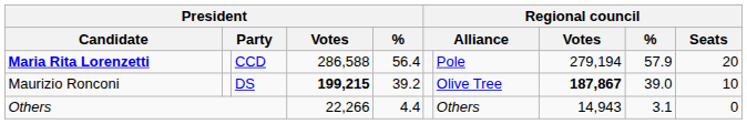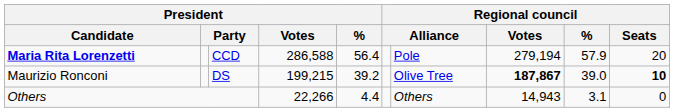Maurizio Ronconi | President / Votes: bold -> normal
Maurizio Ronconi | Regional council / Seats: normal -> bold
